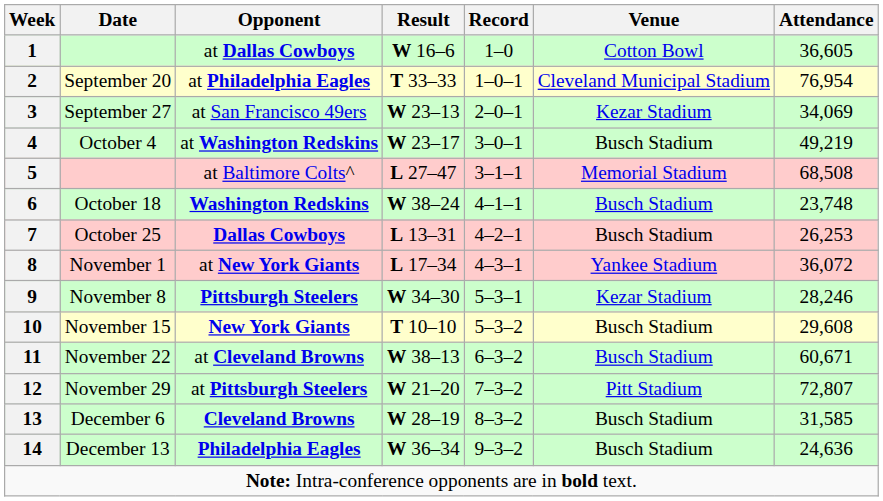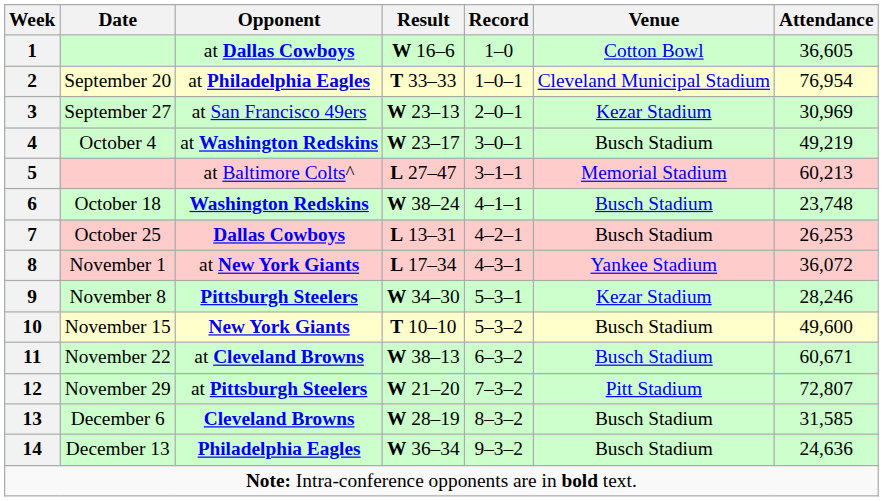3 | Attendance: 34,069 -> 30,969
5 | Attendance: 68,508 -> 60,213
10 | Attendance: 29,608 -> 49,600
